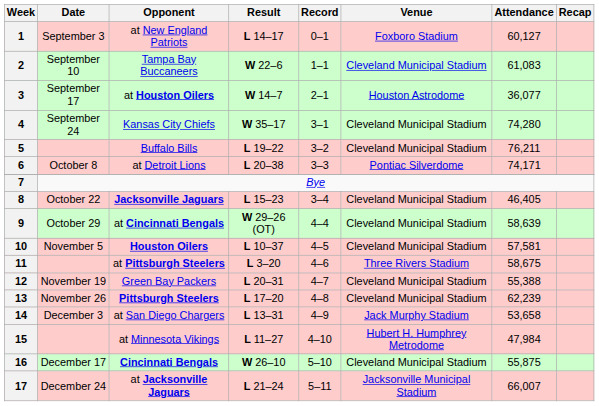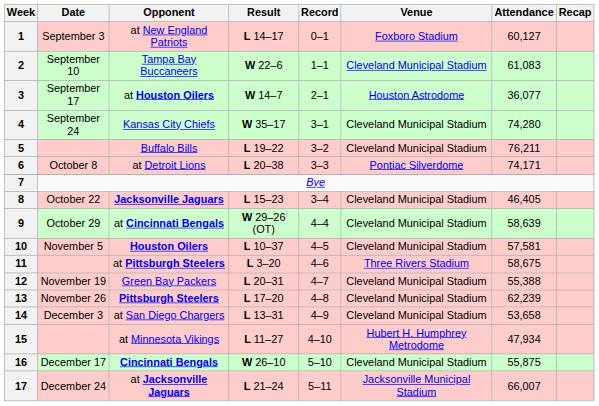14 | Venue: Jack Murphy Stadium -> Cleveland Municipal Stadium
15 | Attendance: 47,984 -> 47,934
